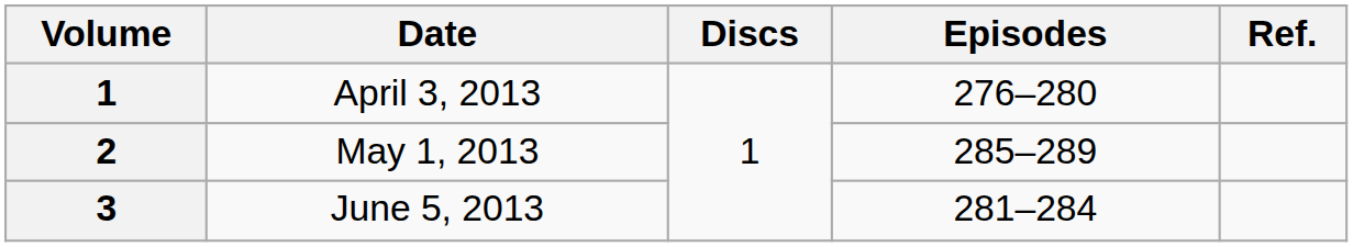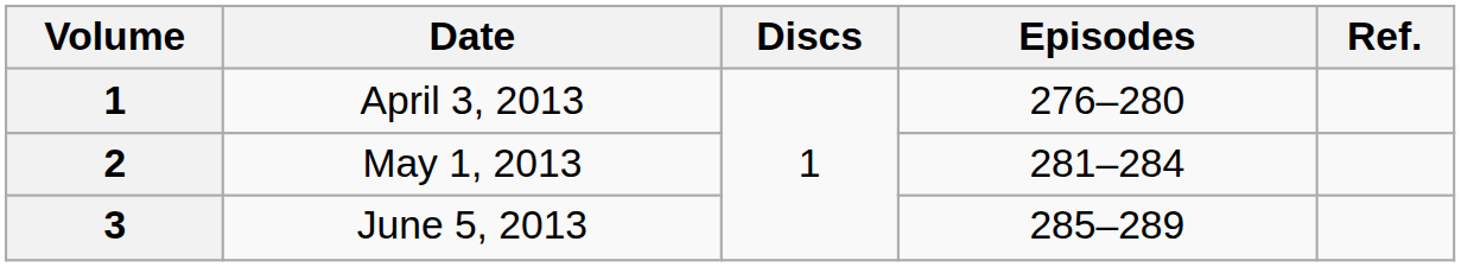May 1, 2013 | Episodes: 285–289 -> 281–284
June 5, 2013 | Episodes: 281–284 -> 285–289
